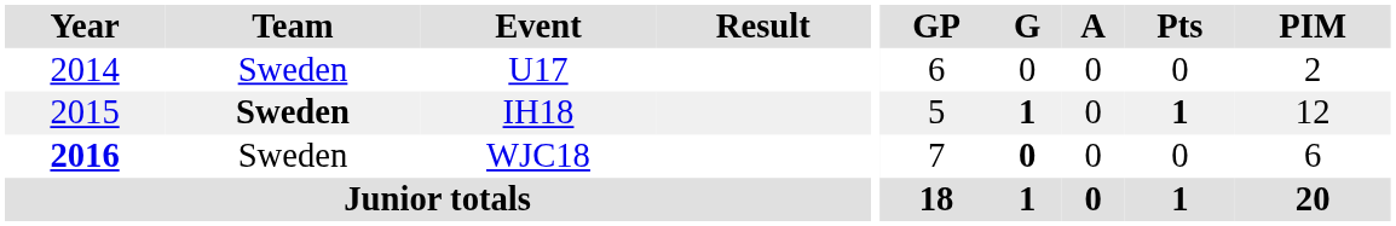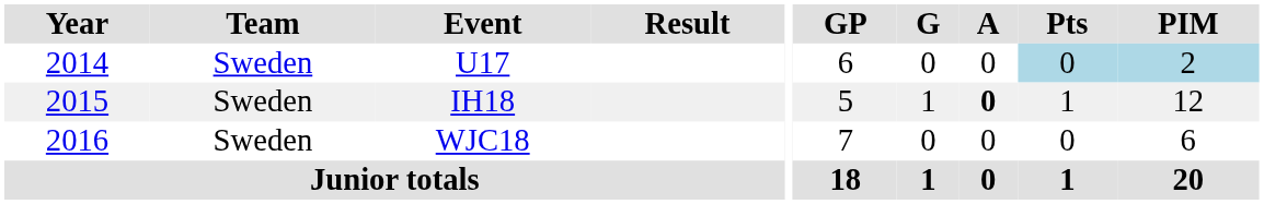U17 | Pts: no background -> lightblue background
U17 | PIM: no background -> lightblue background
IH18 | Team: bold -> normal
IH18 | G: bold -> normal
IH18 | A: normal -> bold
IH18 | Pts: bold -> normal
WJC18 | Year: bold -> normal
WJC18 | G: bold -> normal
